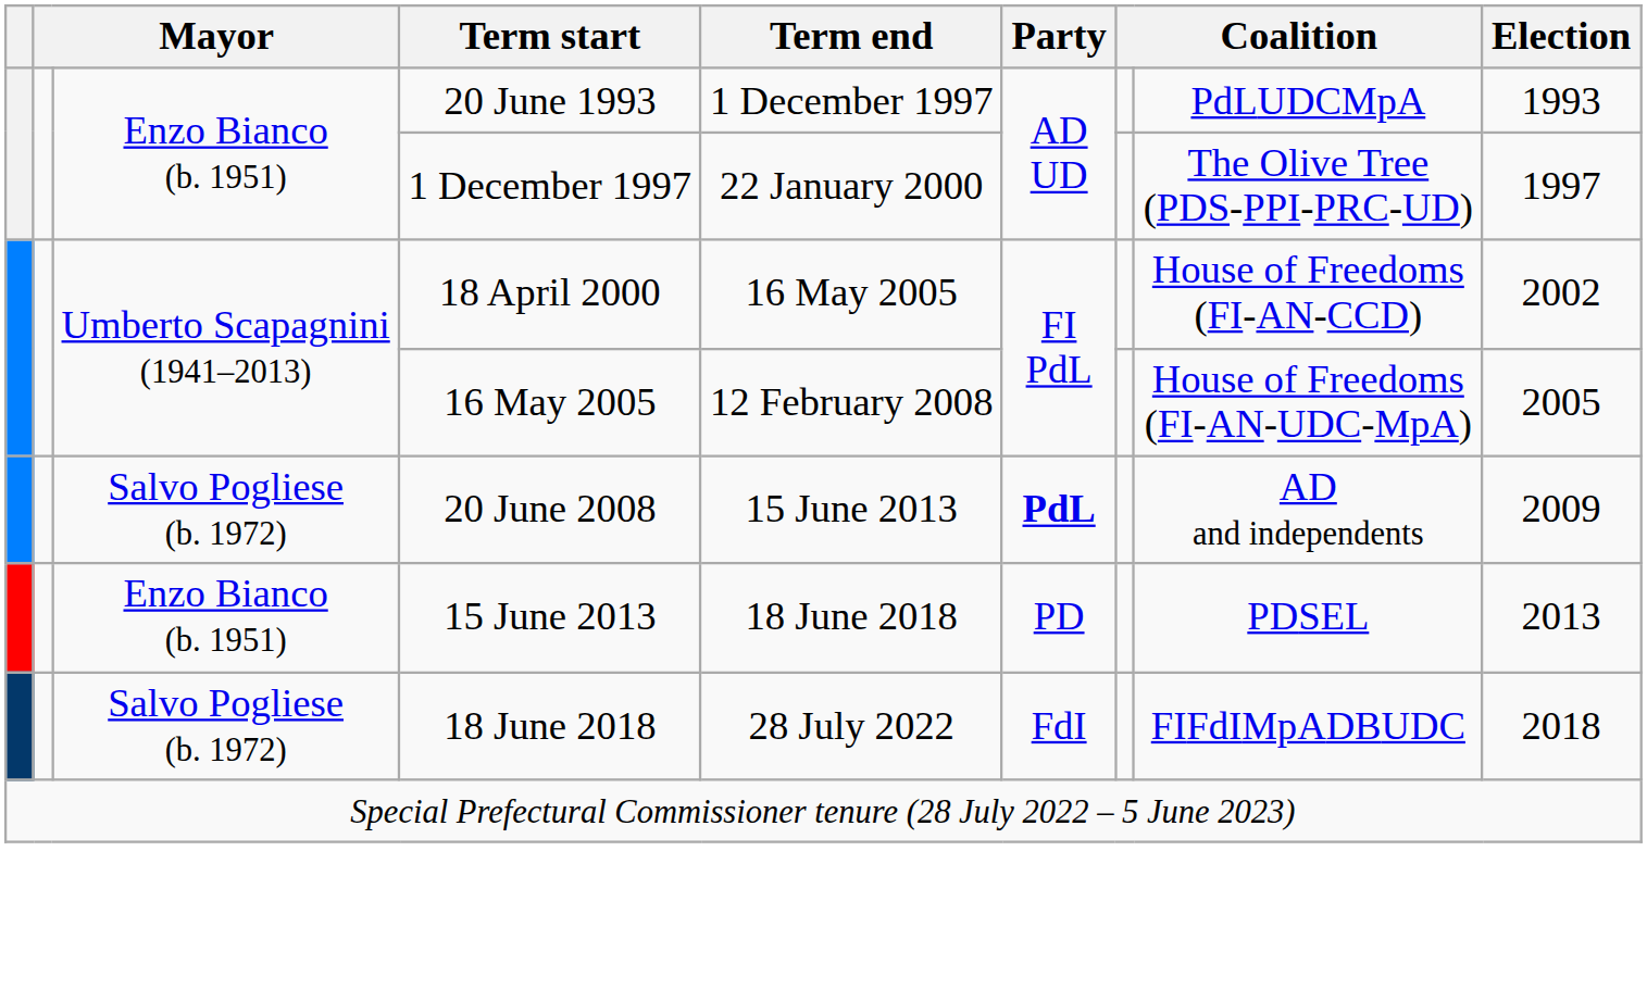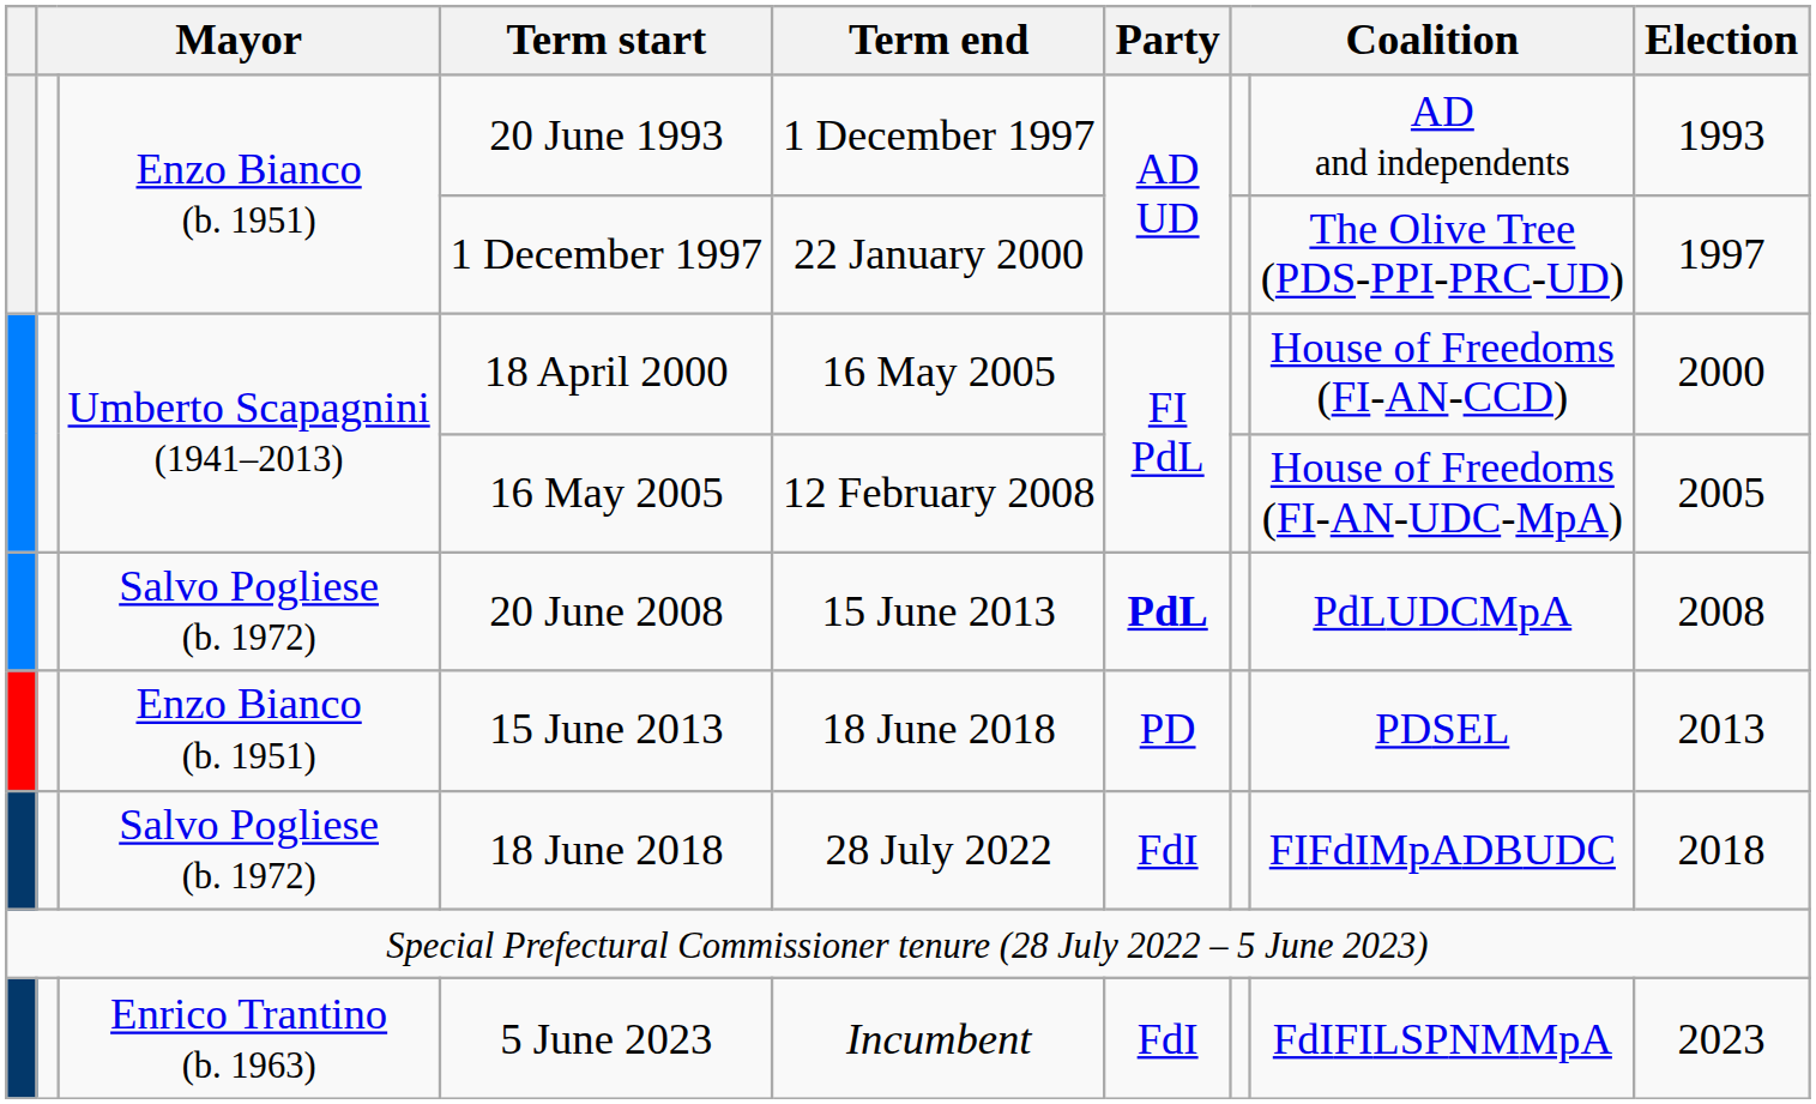20 June 1993 | column 8: PdLUDCMpA -> AD and independents
18 April 2000 | Election: 2002 -> 2000
20 June 2008 | column 8: AD and independents -> PdLUDCMpA
20 June 2008 | Election: 2009 -> 2008
+ row: Enrico Trantino (b. 1963) | 5 June 2023 | Incumbent | FdI | FdIFILSPNMMpA | 2023
